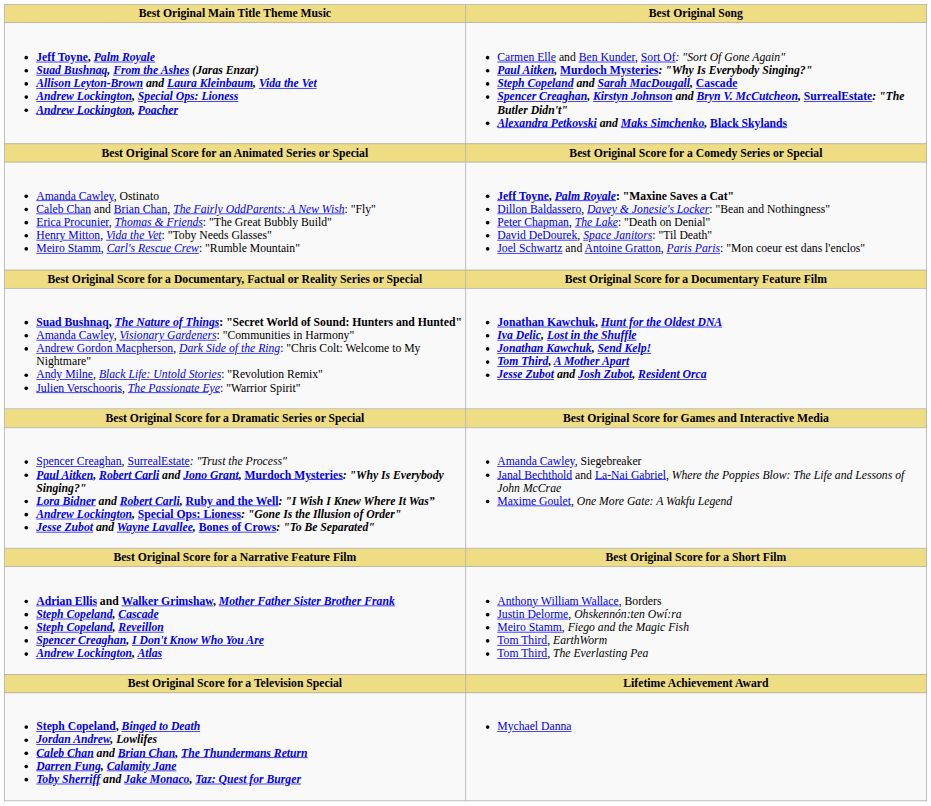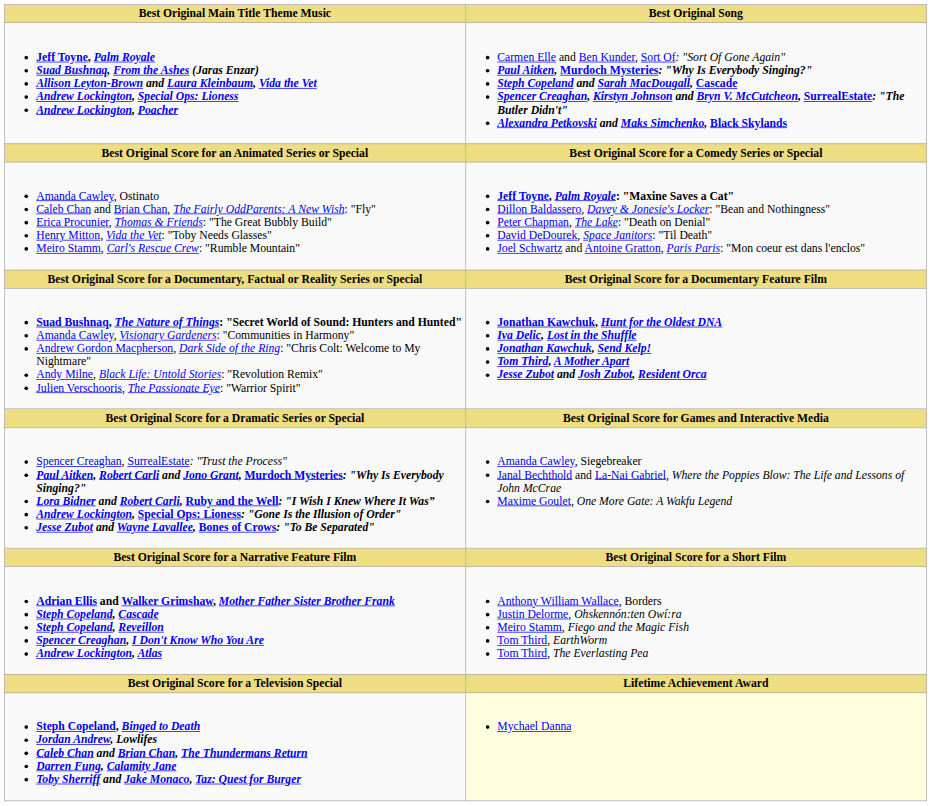row 12 | Best Original Song: no background -> lightyellow background
